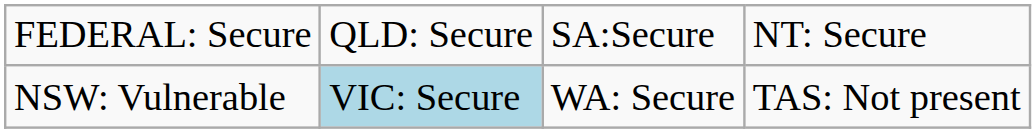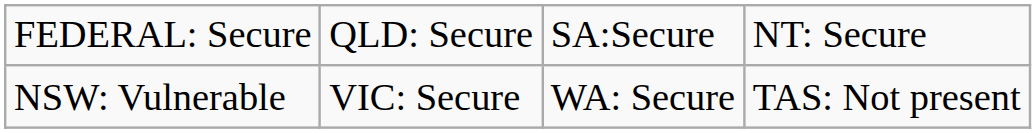NSW: Vulnerable | column 2: lightblue background -> no background
